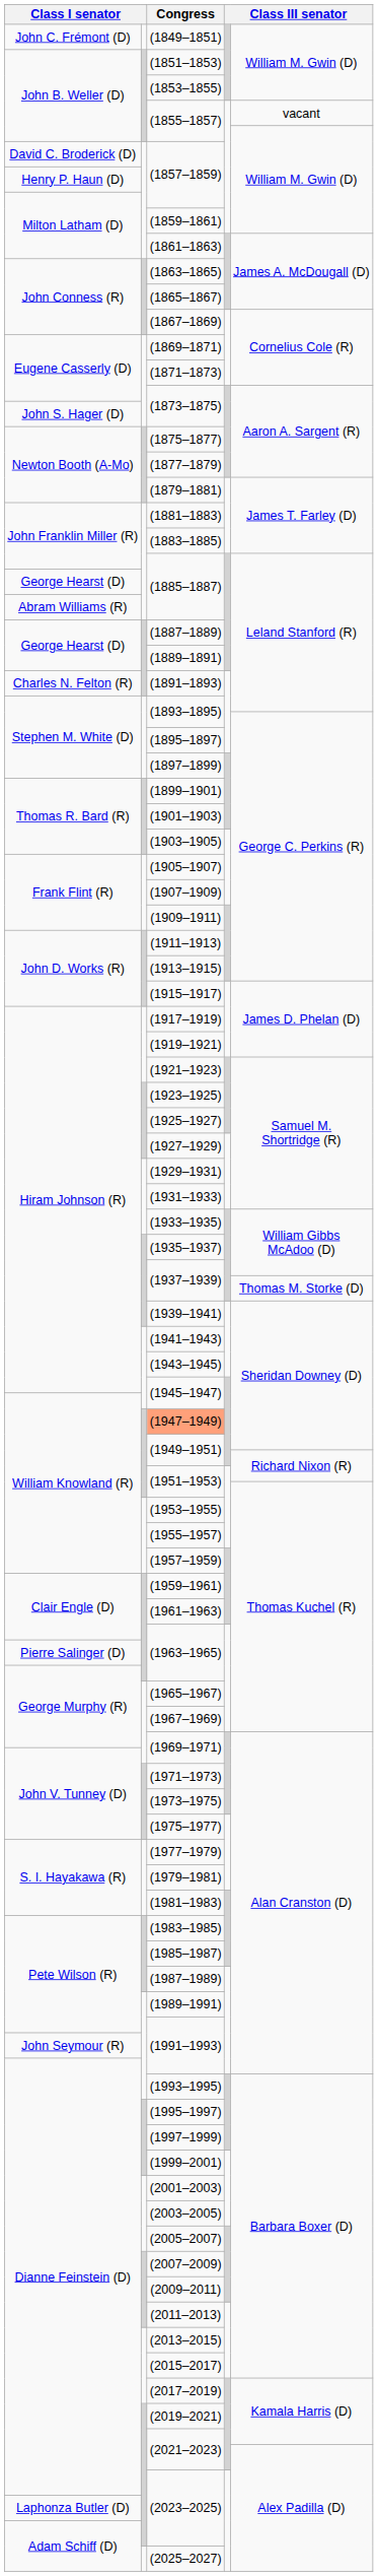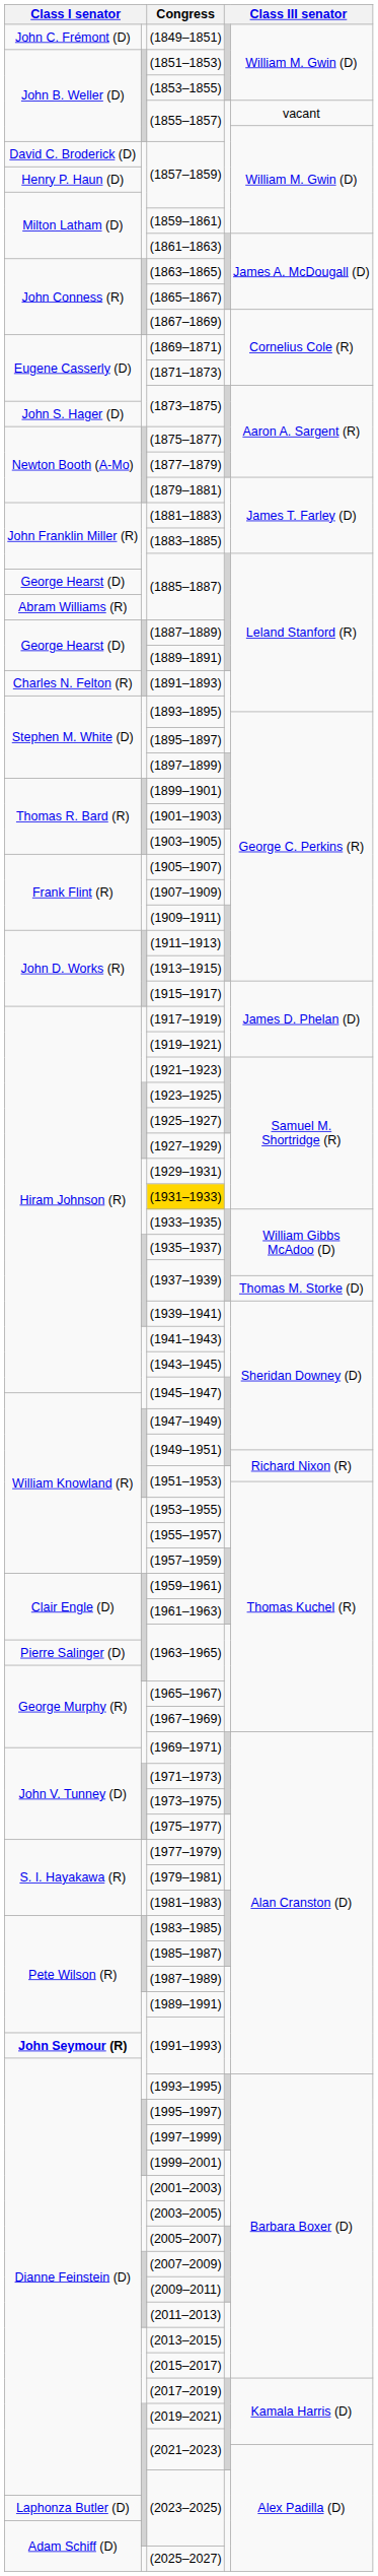(1931–1933) | Congress: no background -> gold background
(1947–1949) | Congress: lightsalmon background -> no background
John Seymour (R) / (1991–1993) | column 1: normal -> bold
